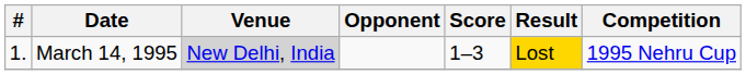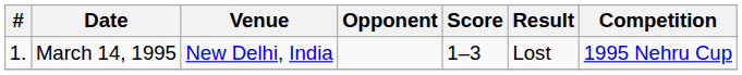March 14, 1995 | Venue: lightgrey background -> no background
March 14, 1995 | Result: gold background -> no background
